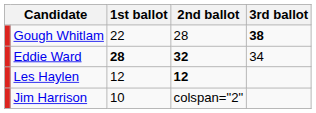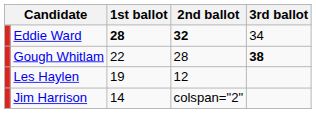rows swapped: Gough Whitlam <-> Eddie Ward
Les Haylen | 1st ballot: 12 -> 19
Les Haylen | 2nd ballot: bold -> normal
Jim Harrison | 1st ballot: 10 -> 14
